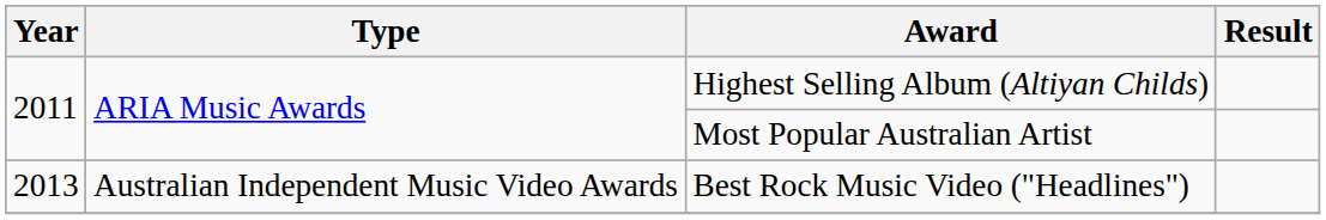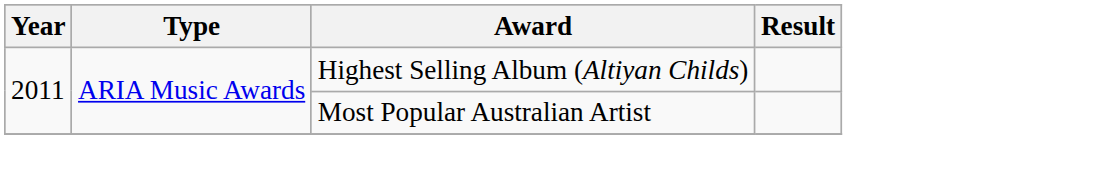- row: 2013 | Australian Independent Music Video Awards | Best Rock Music Video ("Headlines")
